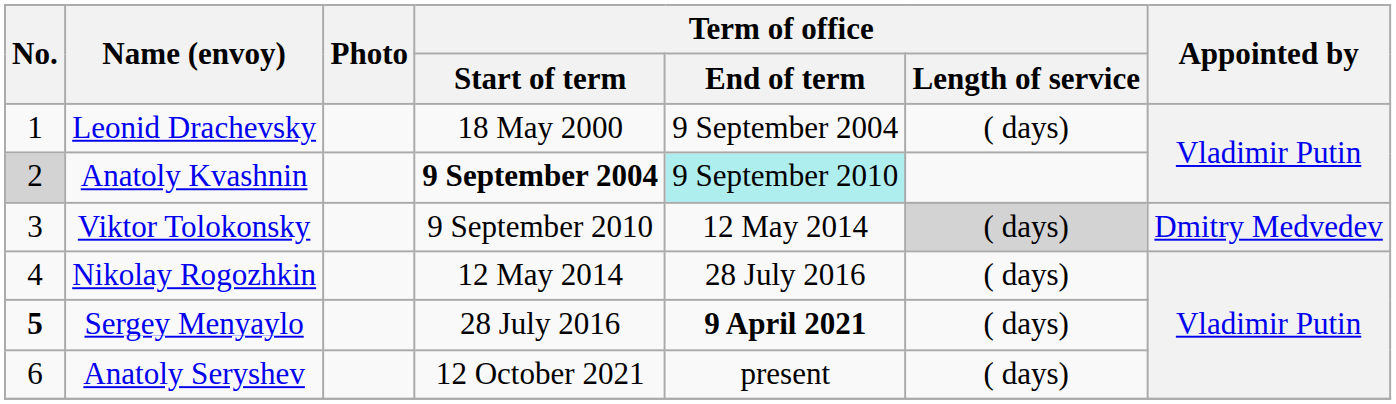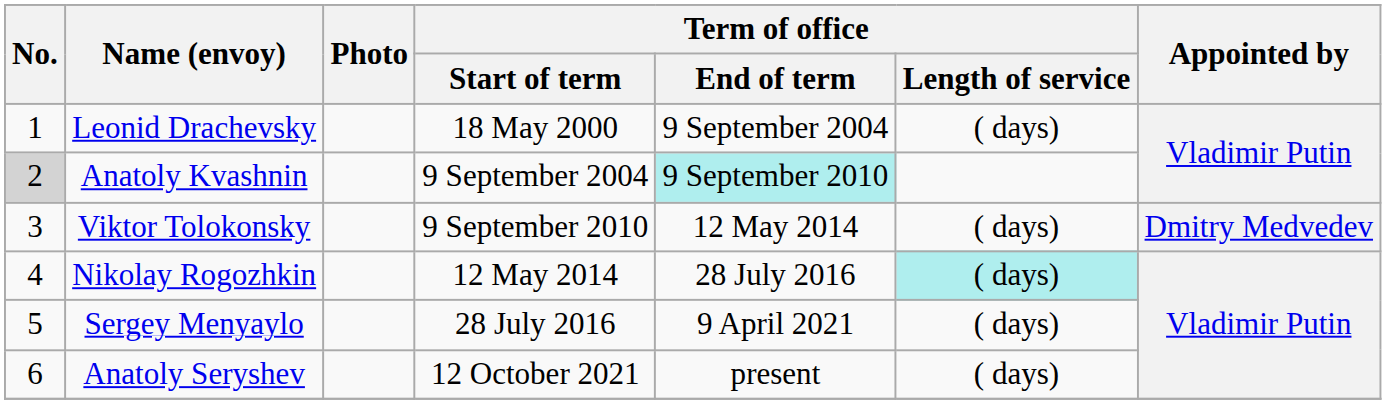Anatoly Kvashnin | Term of office / Start of term: bold -> normal
Viktor Tolokonsky | Term of office / Length of service: lightgrey background -> no background
Nikolay Rogozhkin | Term of office / Length of service: no background -> paleturquoise background
Sergey Menyaylo | No.: bold -> normal
Sergey Menyaylo | Term of office / End of term: bold -> normal
